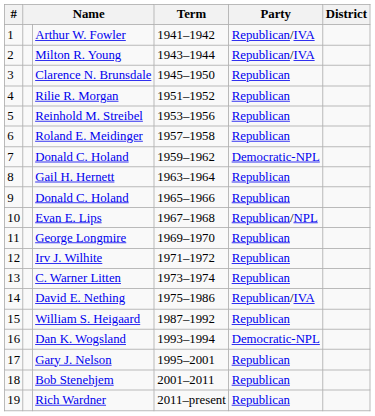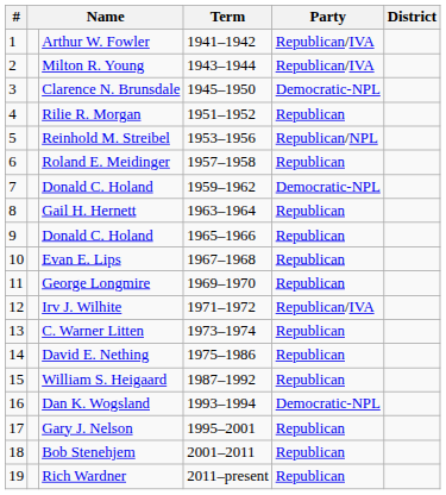Clarence N. Brunsdale | Party: Republican -> Democratic-NPL
Reinhold M. Streibel | Party: Republican -> Republican/NPL
Evan E. Lips | Party: Republican/NPL -> Republican
Irv J. Wilhite | Party: Republican -> Republican/IVA
David E. Nething | Party: Republican/IVA -> Republican
